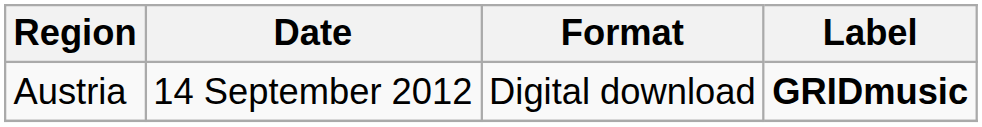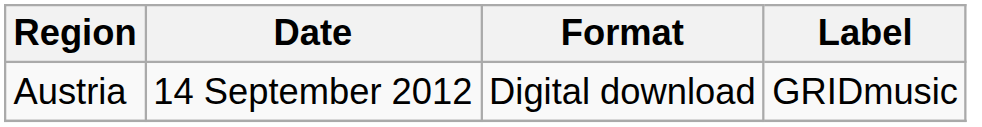Austria | Label: bold -> normal
